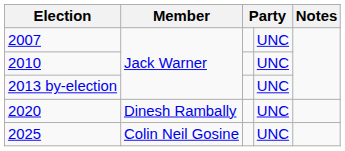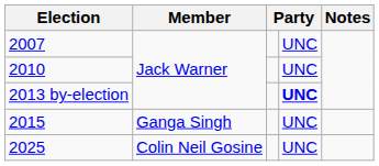2013 by-election | column 4: normal -> bold
+ row: 2015 | Ganga Singh | UNC
- row: 2020 | Dinesh Rambally | UNC
